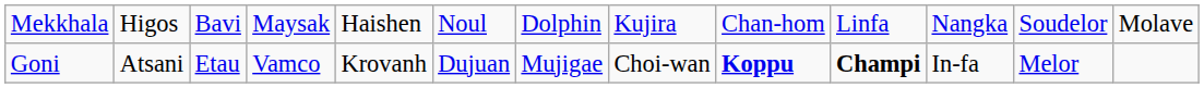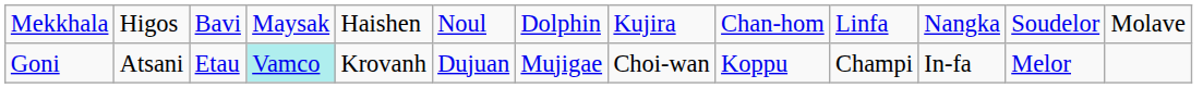Goni | column 4: no background -> paleturquoise background
Goni | column 9: bold -> normal
Goni | column 10: bold -> normal
